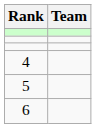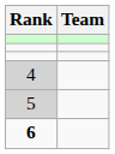row 5 | Rank: no background -> lightgrey background
row 6 | Rank: no background -> lightgrey background
row 7 | Rank: normal -> bold
